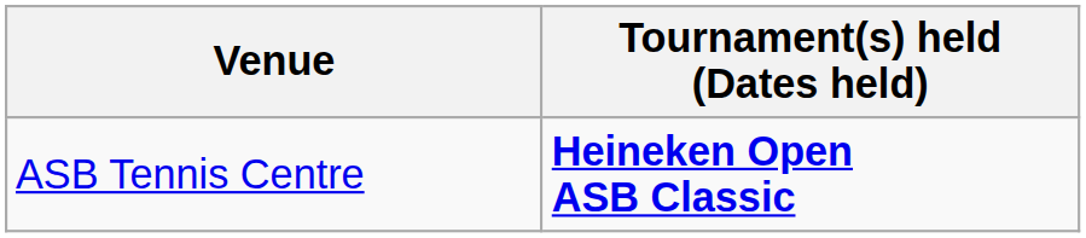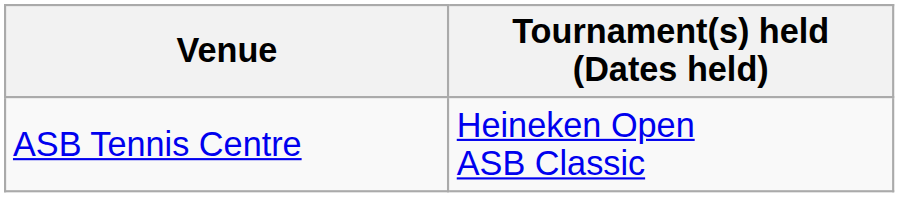ASB Tennis Centre | Tournament(s) held (Dates held): bold -> normal
